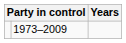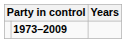row 2 | column 2: normal -> bold
